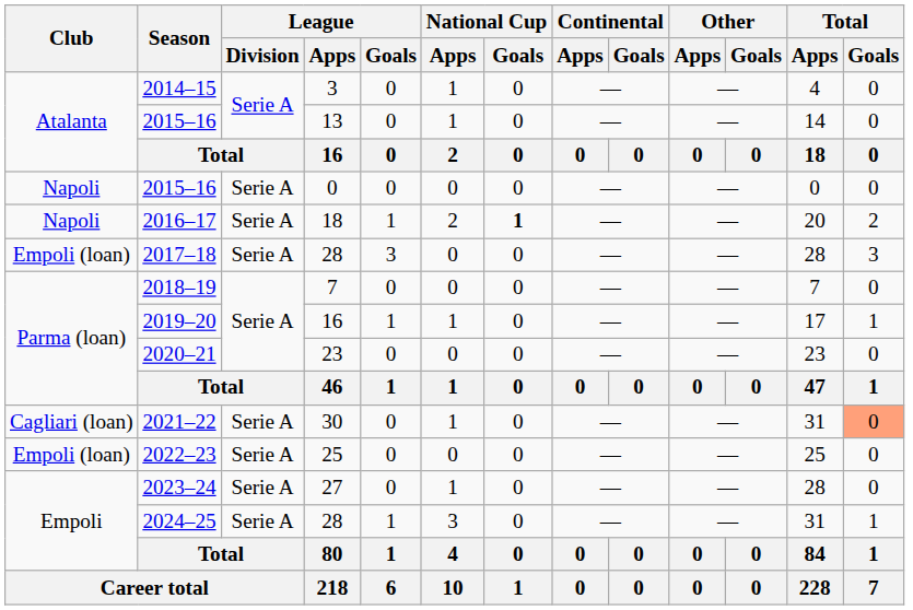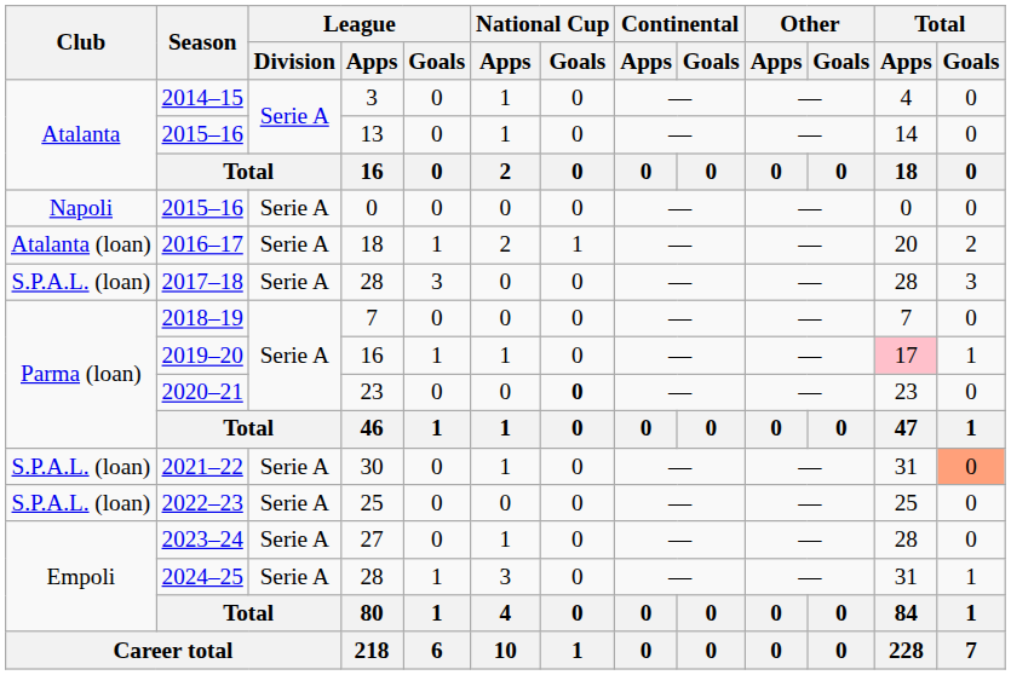2016–17 | Club: Napoli -> Atalanta (loan)
2016–17 | National Cup / Goals: bold -> normal
2017–18 | Club: Empoli (loan) -> S.P.A.L. (loan)
2019–20 | Total / Apps: no background -> pink background
2020–21 | National Cup / Goals: normal -> bold
2021–22 | Club: Cagliari (loan) -> S.P.A.L. (loan)
2022–23 | Club: Empoli (loan) -> S.P.A.L. (loan)
